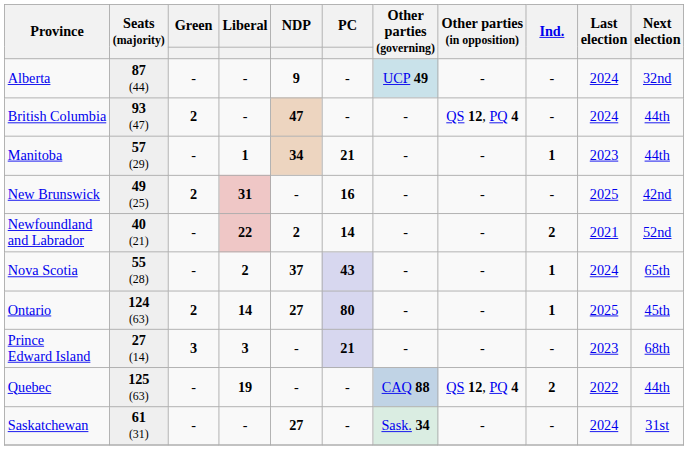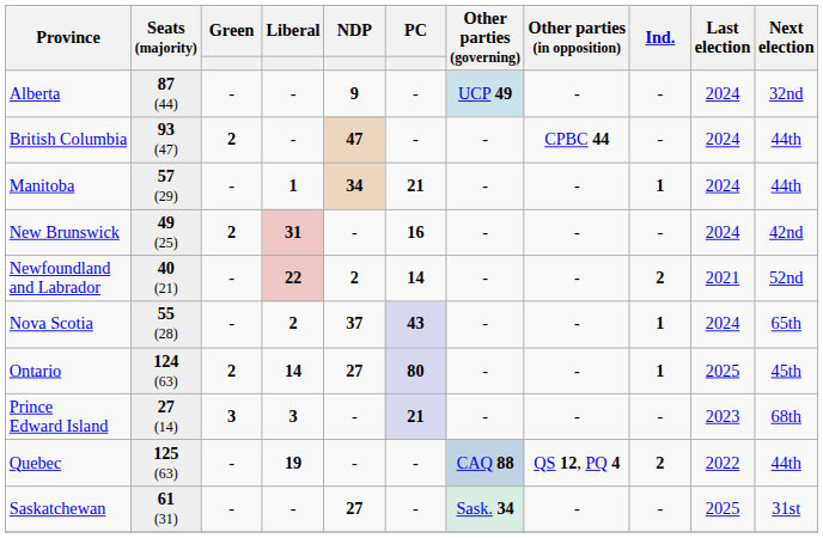British Columbia | Other parties (in opposition): QS 12, PQ 4 -> CPBC 44
Manitoba | Last election: 2023 -> 2024
New Brunswick | Last election: 2025 -> 2024
Saskatchewan | Last election: 2024 -> 2025
